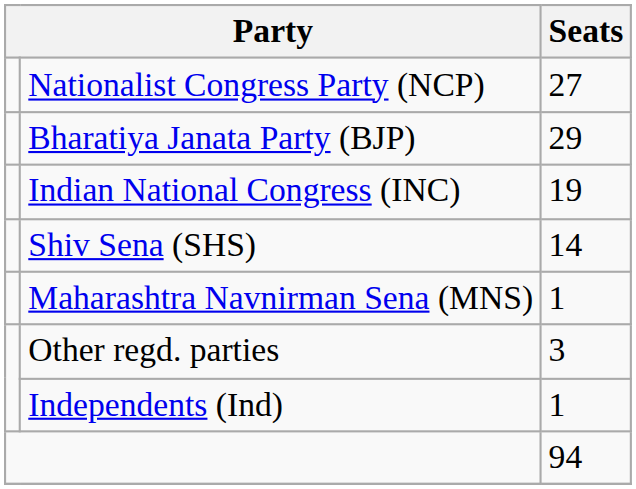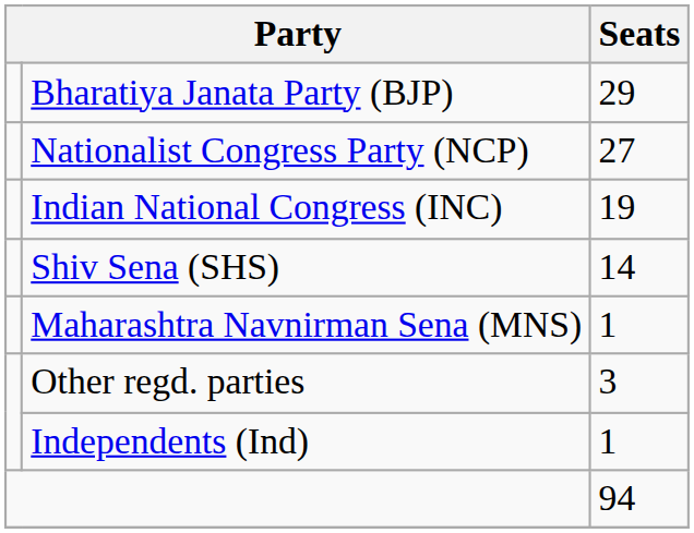rows swapped: Bharatiya Janata Party (BJP) <-> Nationalist Congress Party (NCP)
